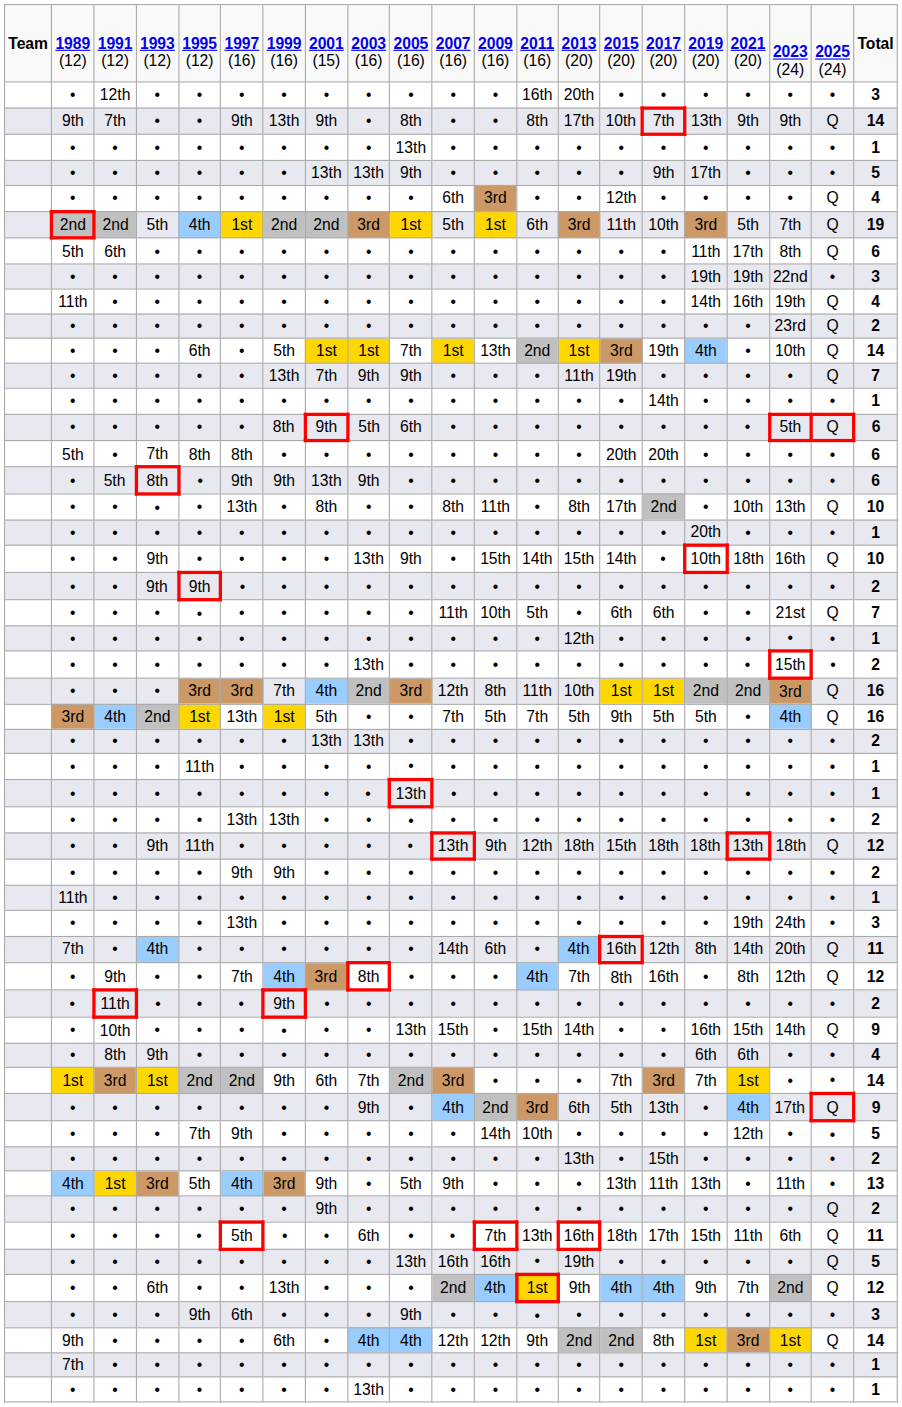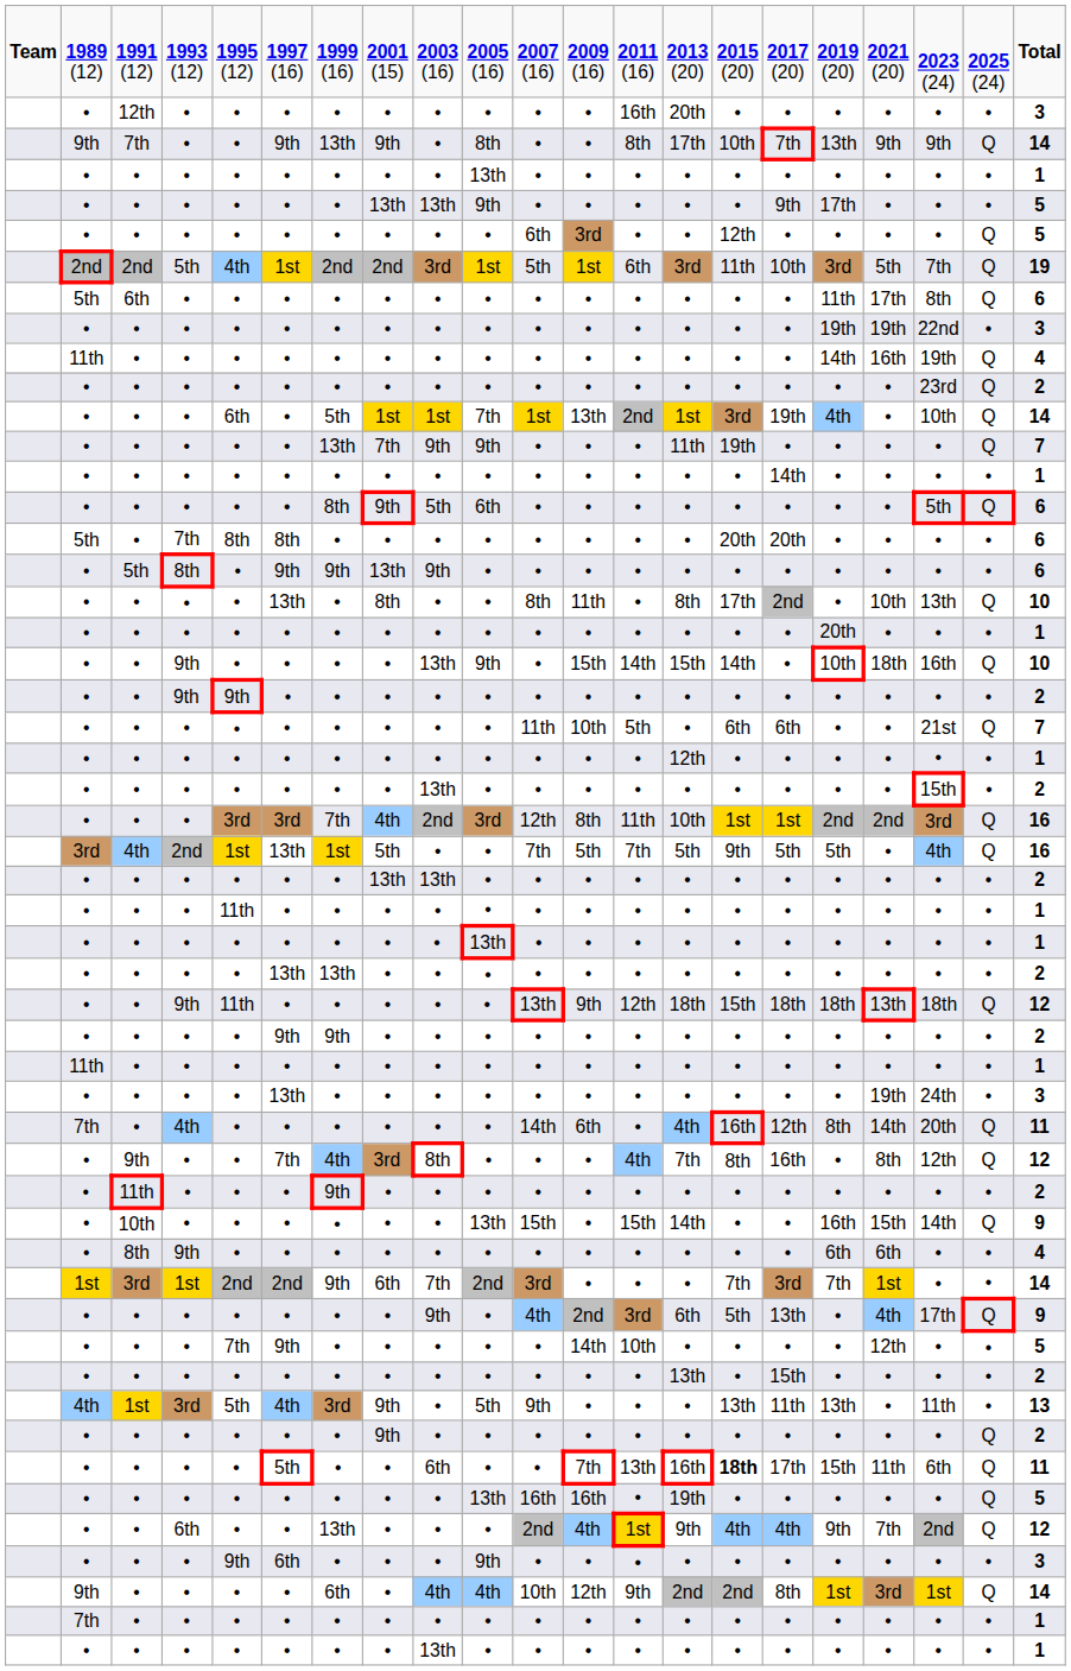row 6 | column 21: 4 -> 5
row 46 | column 15: normal -> bold
row 50 | column 11: 12th -> 10th
